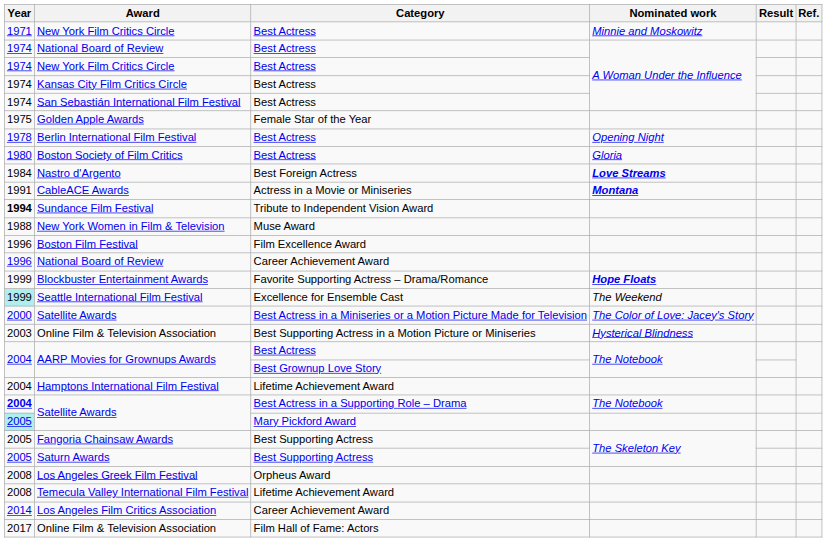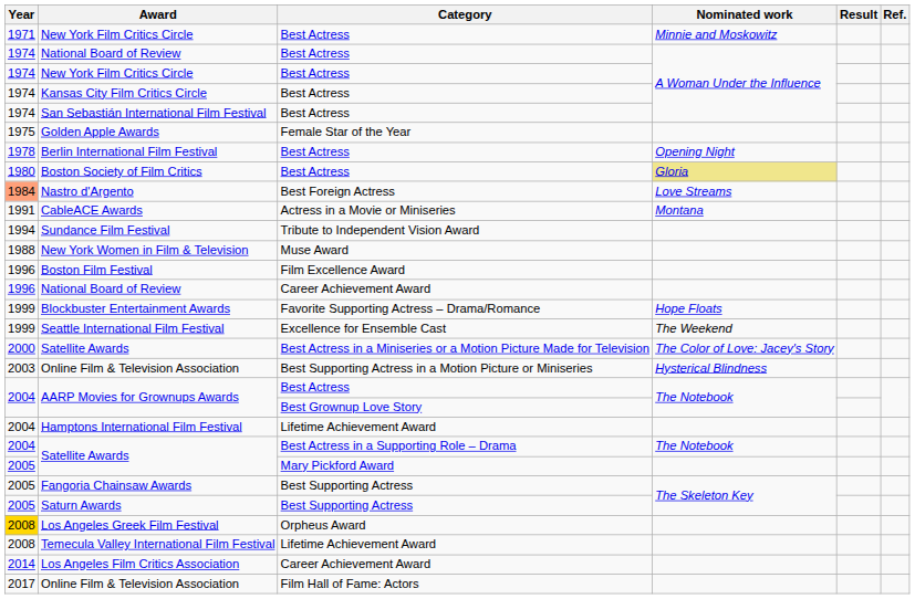Boston Society of Film Critics | Nominated work: no background -> khaki background
Nastro d'Argento | Year: no background -> lightsalmon background
Nastro d'Argento | Nominated work: bold -> normal
CableACE Awards | Nominated work: bold -> normal
Sundance Film Festival | Year: bold -> normal
Blockbuster Entertainment Awards | Nominated work: bold -> normal
Seattle International Film Festival | Year: paleturquoise background -> no background
Satellite Awards / Best Actress in a Supporting Role – Drama | Year: bold -> normal
Satellite Awards / Mary Pickford Award | Year: paleturquoise background -> no background
Los Angeles Greek Film Festival | Year: no background -> gold background
